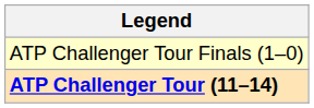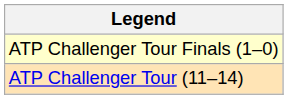row 3 | column 1: bold -> normal
